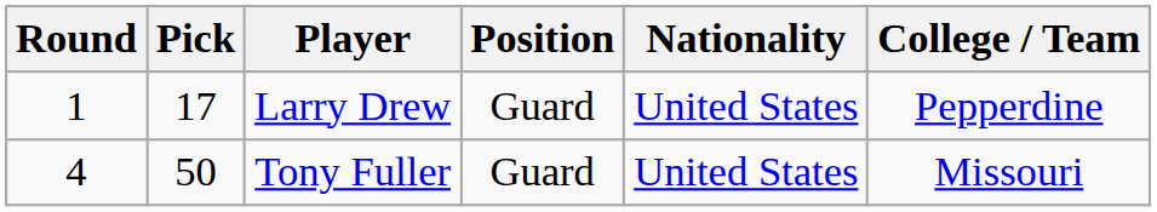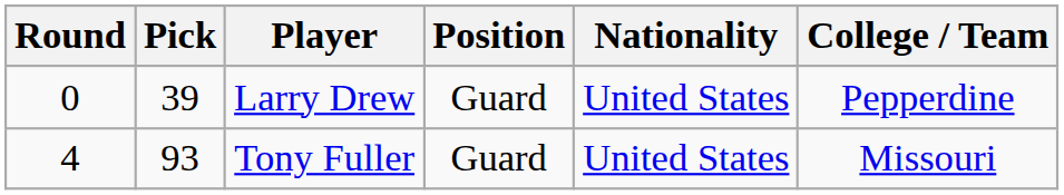Larry Drew | Round: 1 -> 0
Larry Drew | Pick: 17 -> 39
Tony Fuller | Pick: 50 -> 93
